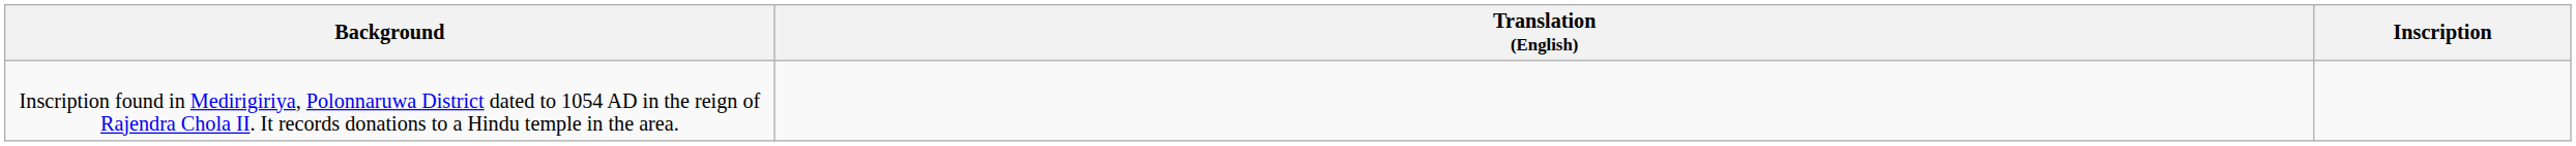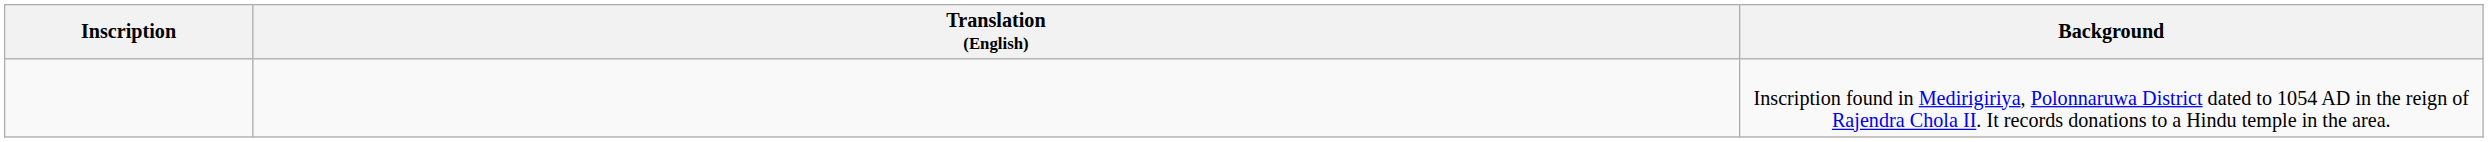columns swapped: Background <-> Inscription
